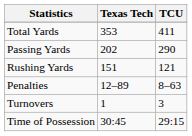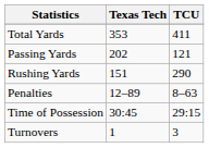Passing Yards | TCU: 290 -> 121
Rushing Yards | TCU: 121 -> 290
rows swapped: Turnovers <-> Time of Possession
